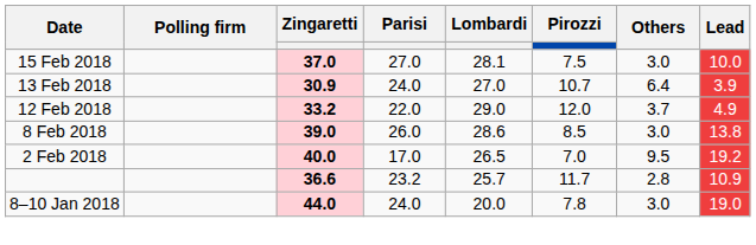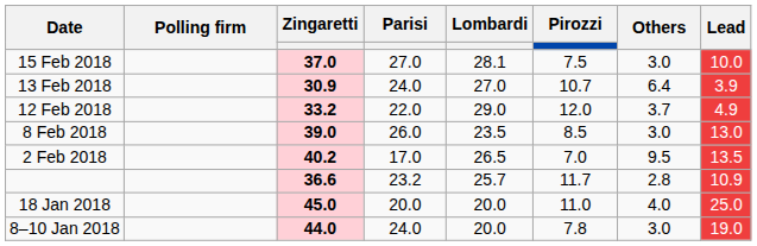8 Feb 2018 | Lombardi: 28.6 -> 23.5
8 Feb 2018 | Lead: 13.8 -> 13.0
2 Feb 2018 | Zingaretti: 40.0 -> 40.2
2 Feb 2018 | Lead: 19.2 -> 13.5
+ row: 18 Jan 2018 | 45.0 | 20.0 | 20.0 | 11.0 | 4.0 | 25.0
